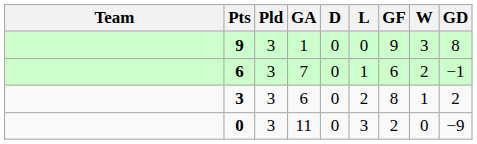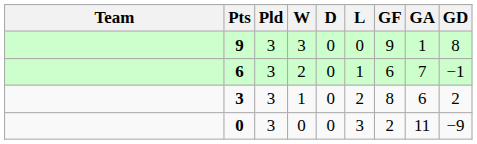columns swapped: W <-> GA
